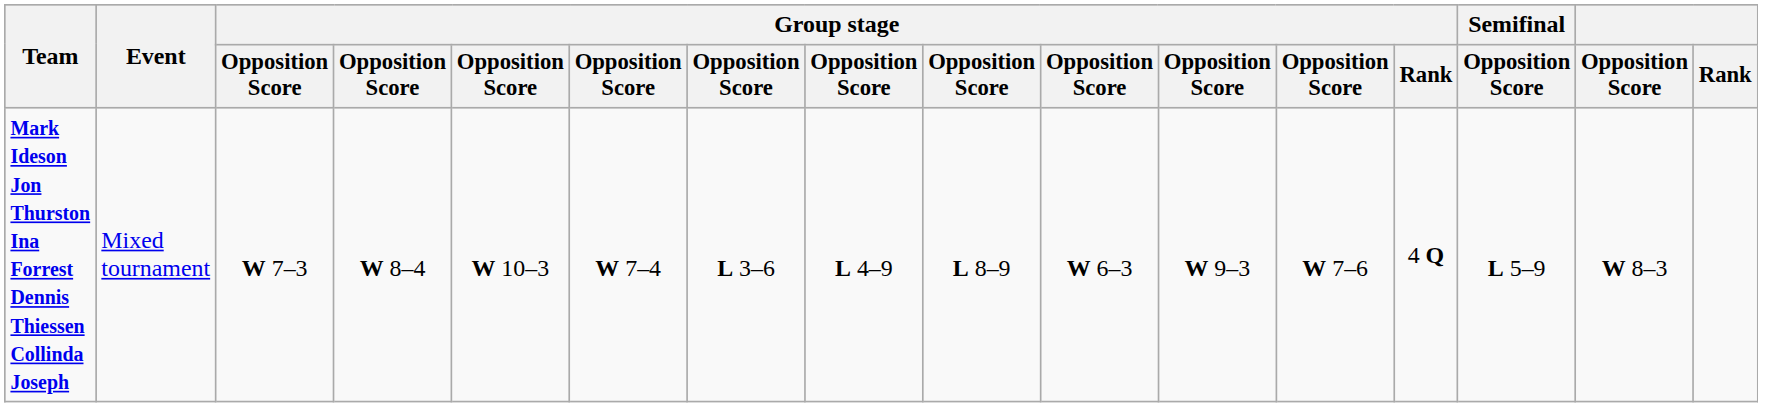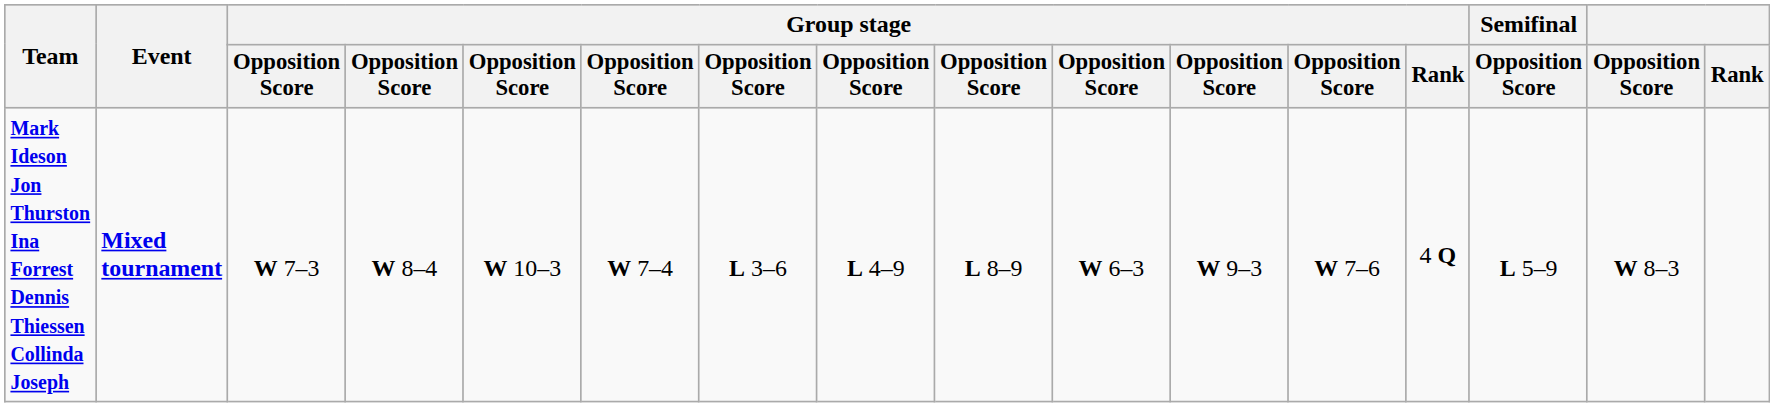row 3 | Event: normal -> bold
